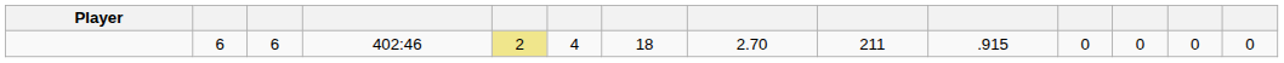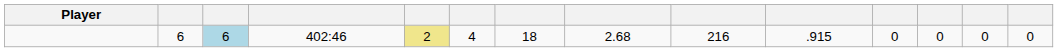row 2 | column 3: no background -> lightblue background
row 2 | column 8: 2.70 -> 2.68
row 2 | column 9: 211 -> 216
